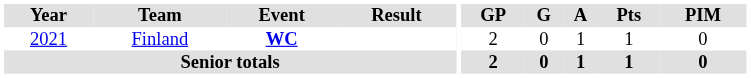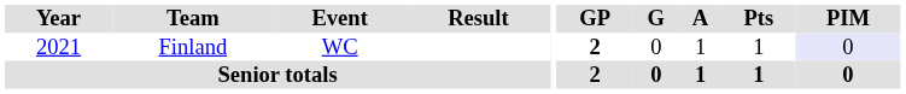Finland | Event: bold -> normal
Finland | GP: normal -> bold
Finland | PIM: no background -> lavender background
